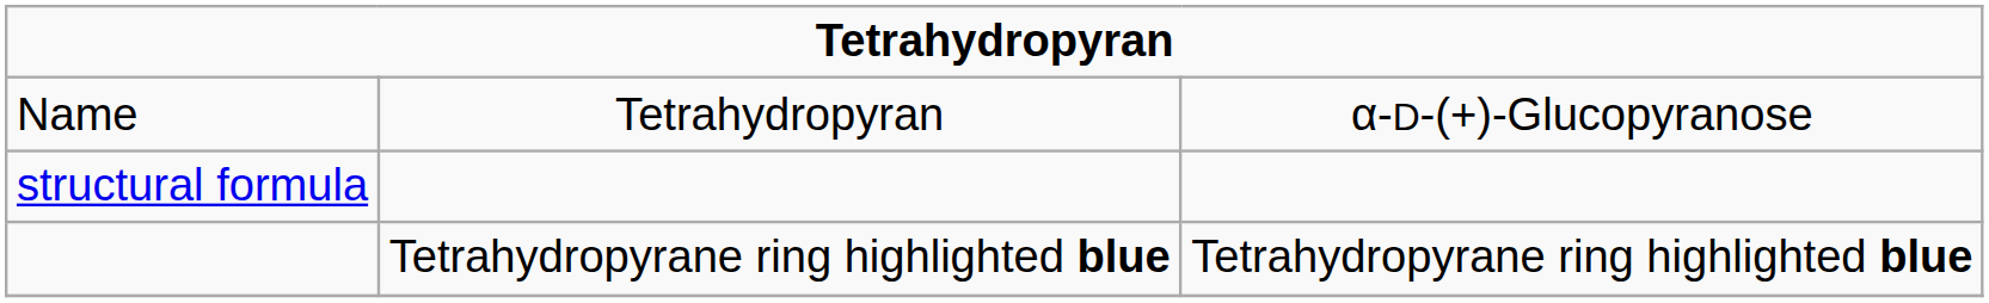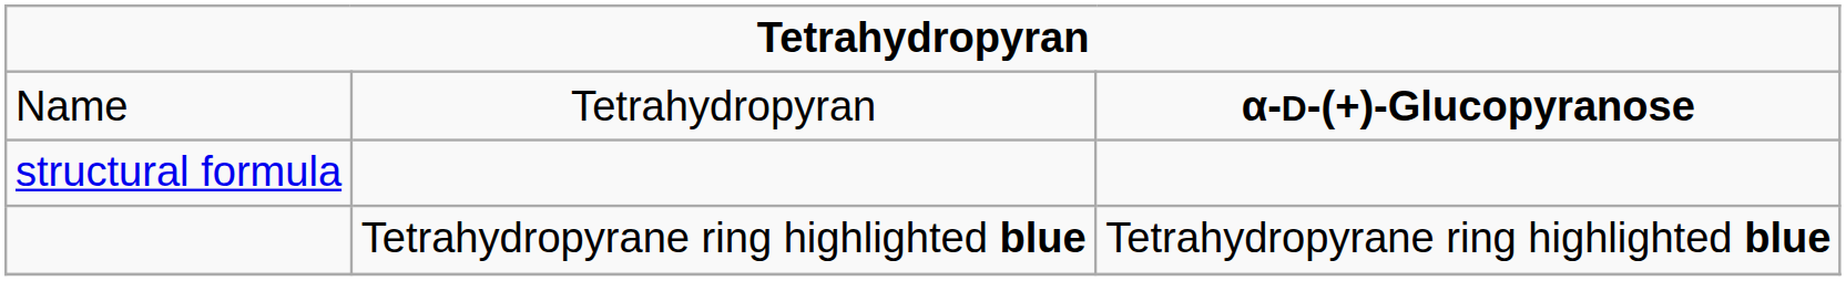Name | column 3: normal -> bold
